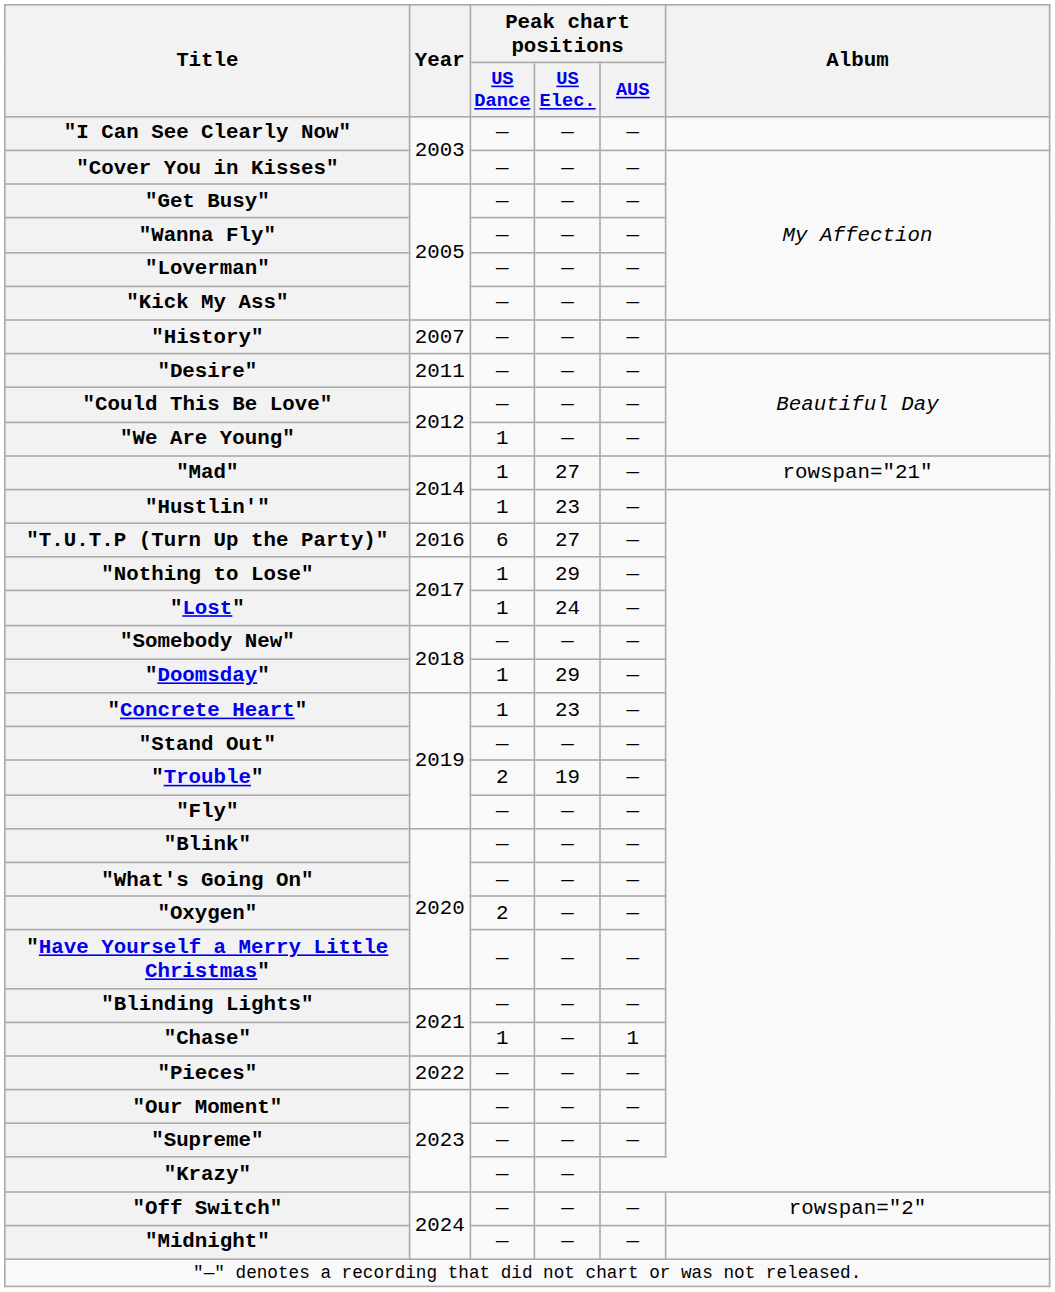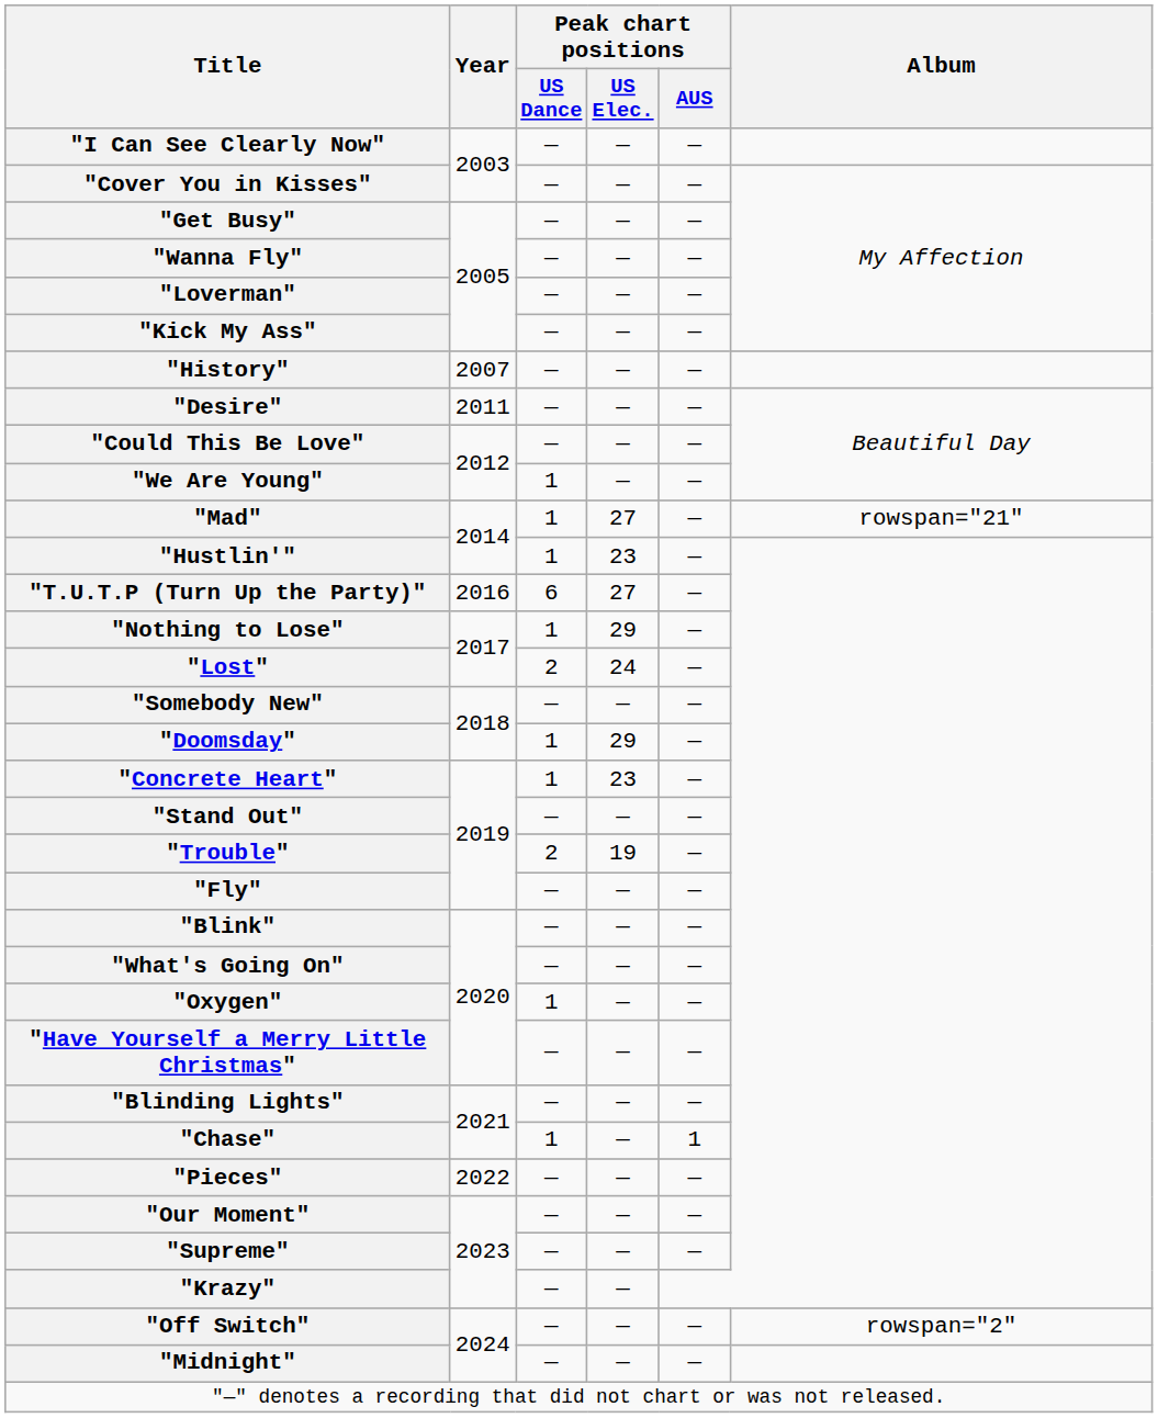"Lost" | Peak chart positions / US Dance: 1 -> 2
"Oxygen" | Peak chart positions / US Dance: 2 -> 1
